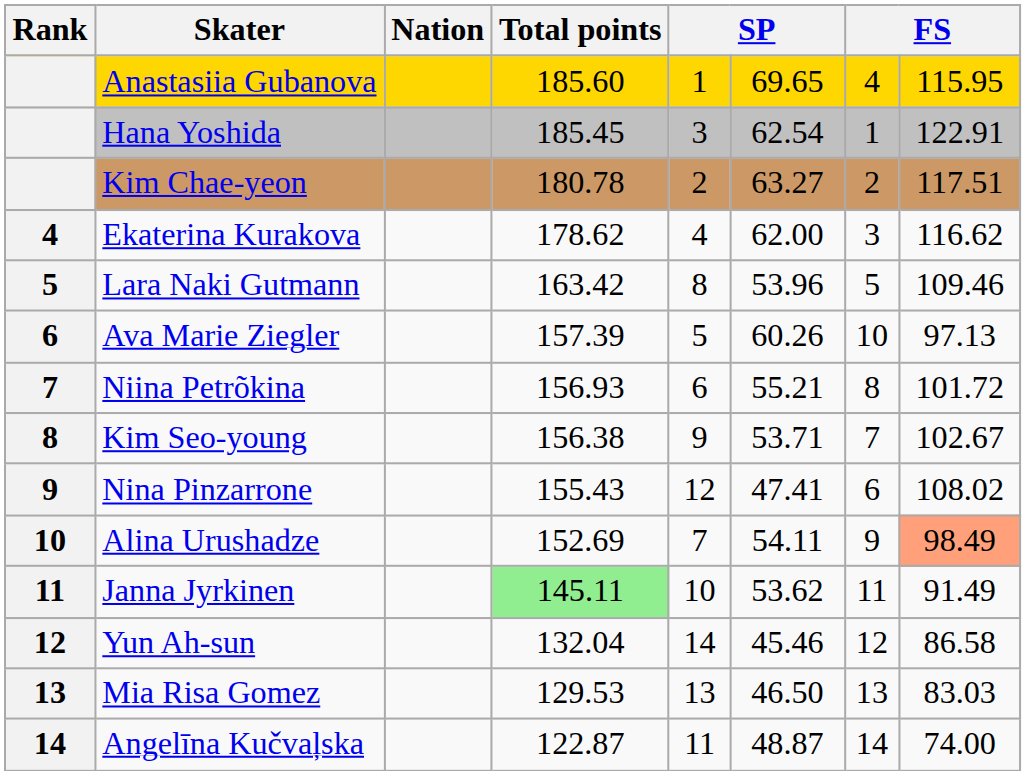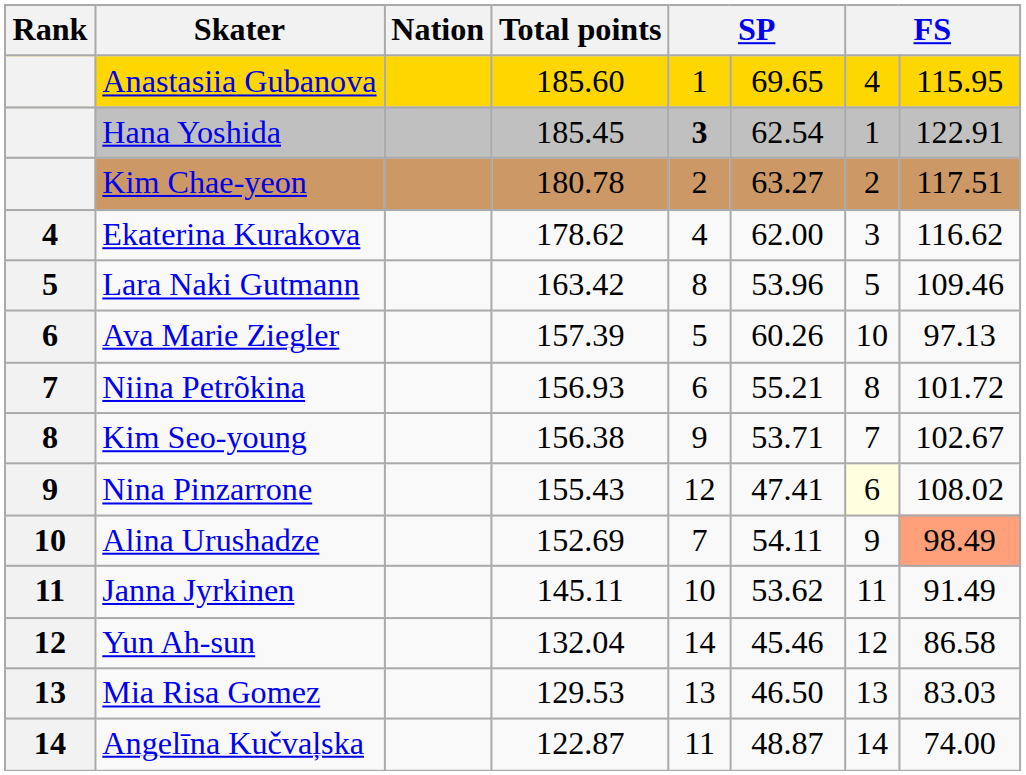Hana Yoshida | column 5: normal -> bold
Nina Pinzarrone | column 7: no background -> lightyellow background
Janna Jyrkinen | Total points: lightgreen background -> no background
